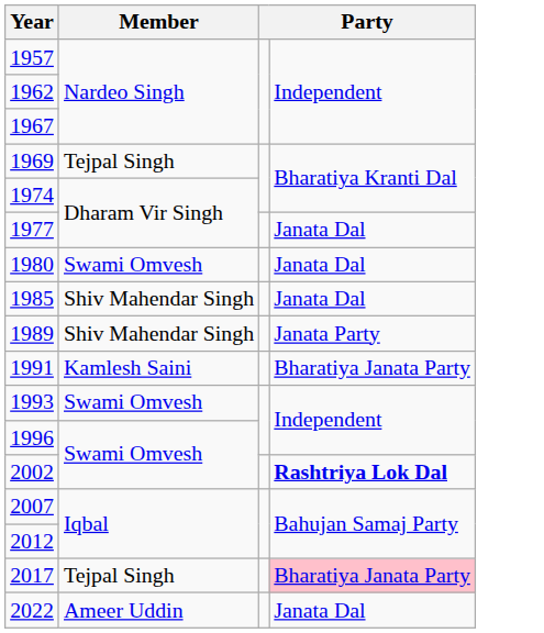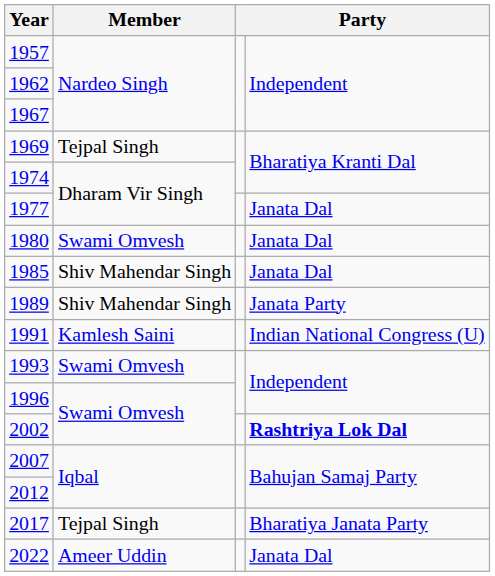1991 | column 4: Bharatiya Janata Party -> Indian National Congress (U)
2017 | column 4: pink background -> no background
